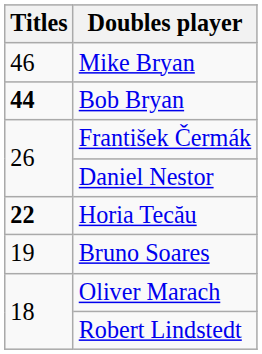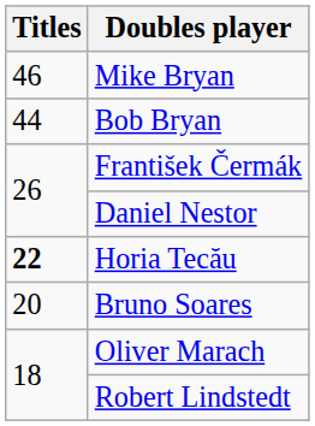Bob Bryan | Titles: bold -> normal
Bruno Soares | Titles: 19 -> 20
